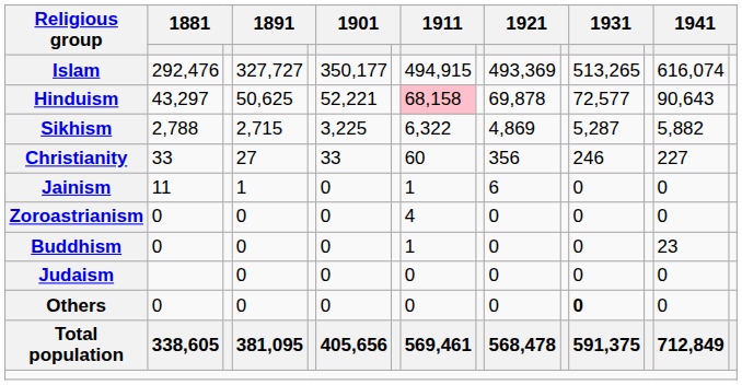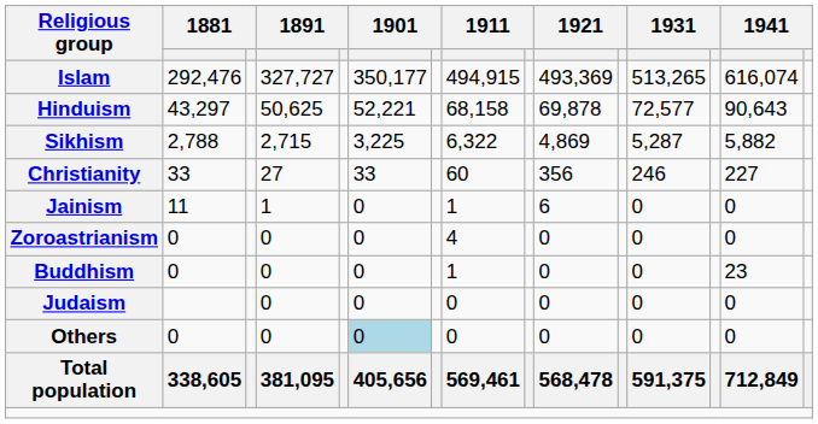Hinduism | column 8: pink background -> no background
Others | column 6: no background -> lightblue background
Others | column 12: bold -> normal
